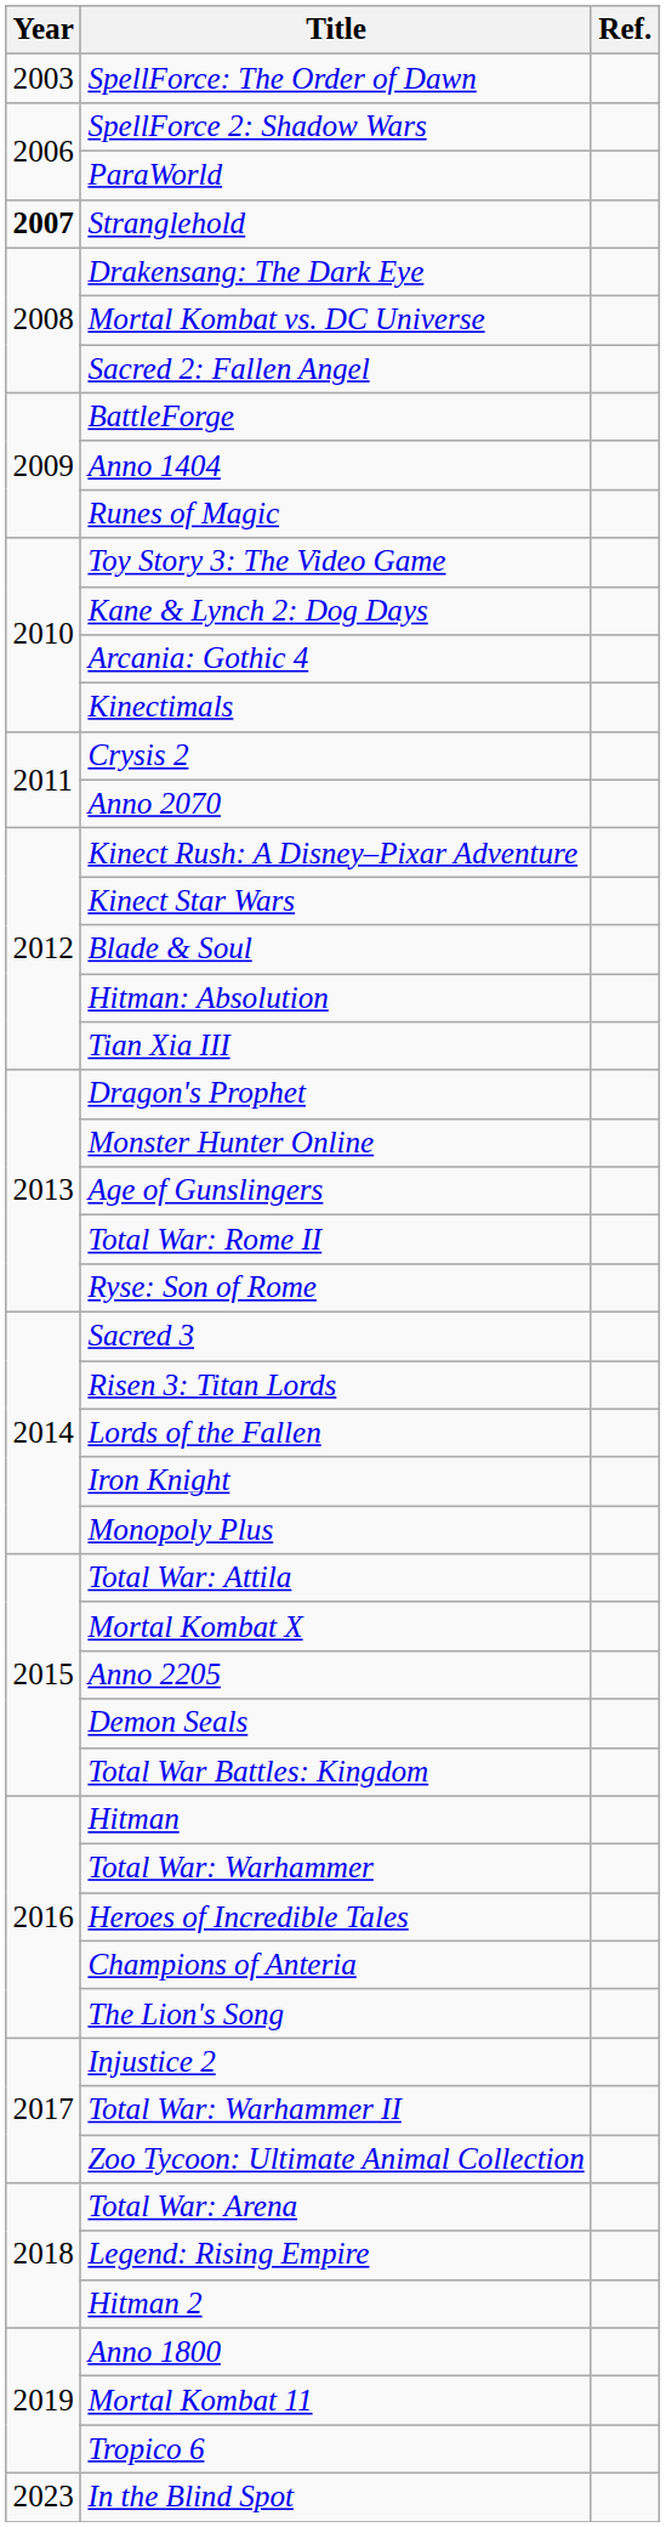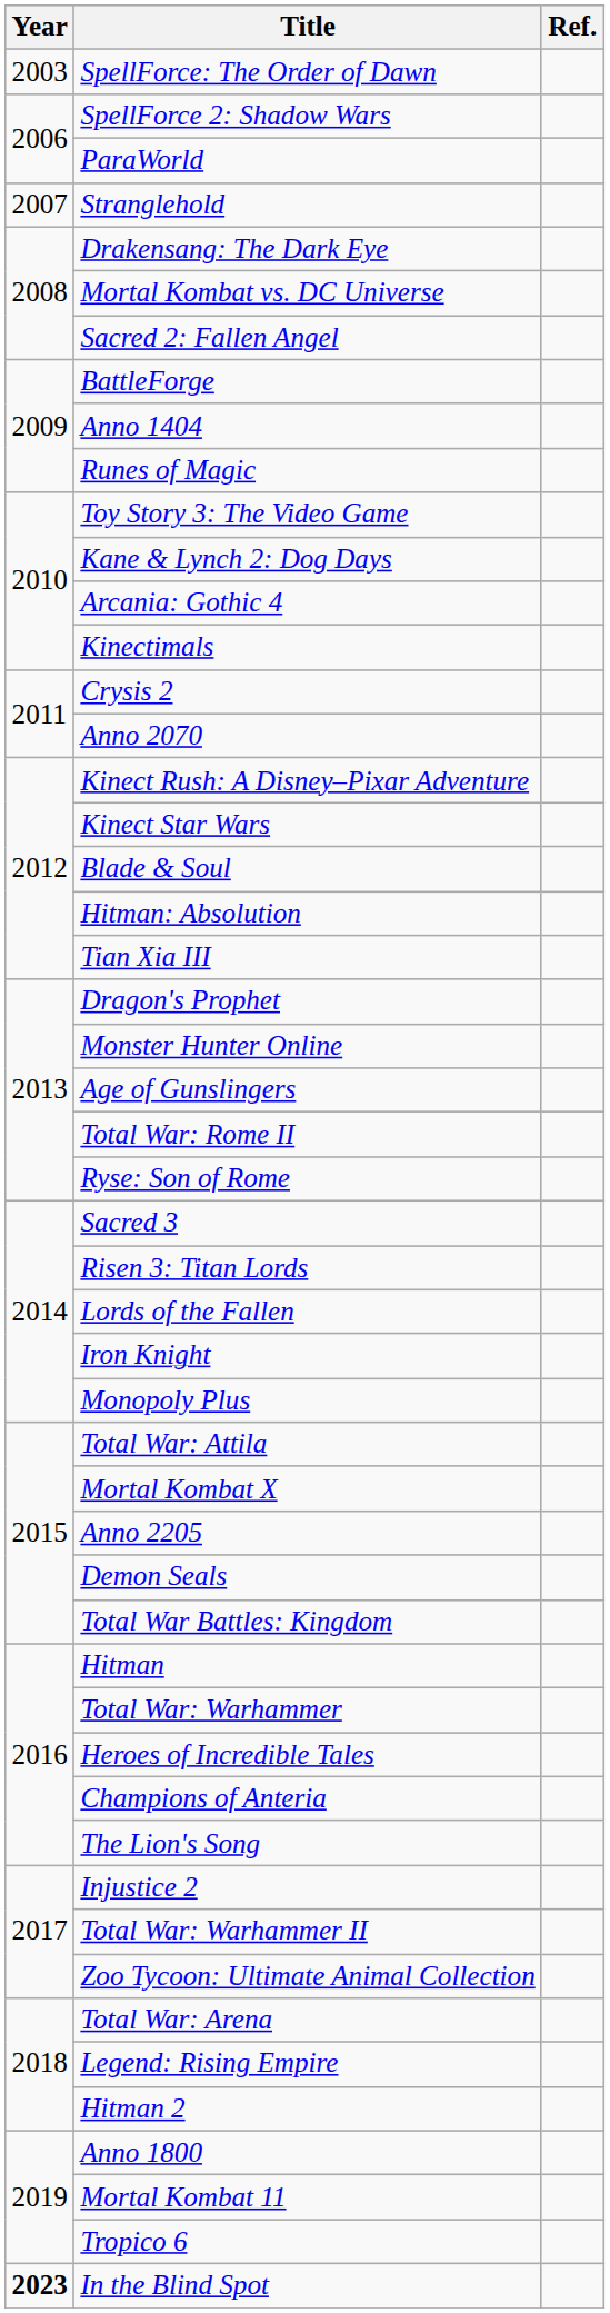Stranglehold | Year: bold -> normal
In the Blind Spot | Year: normal -> bold
